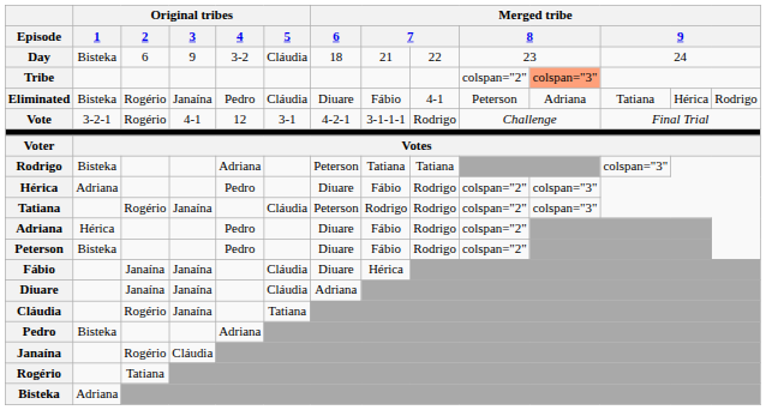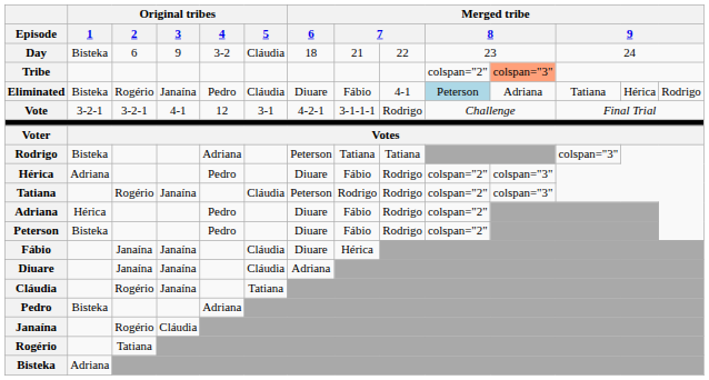Eliminated | column 10: no background -> lightblue background
Vote | Original tribes / 2: Rogério -> 3-2-1
